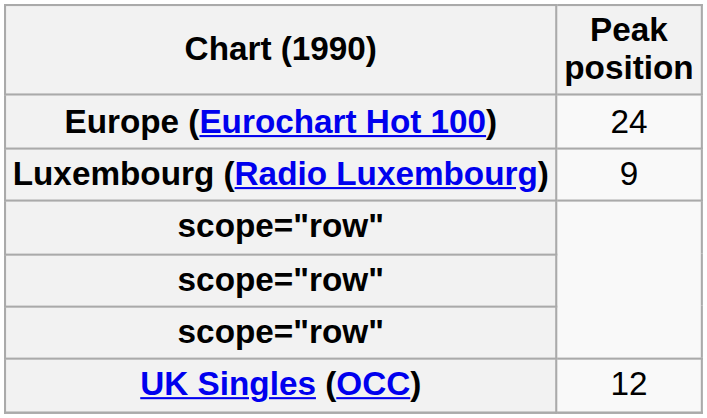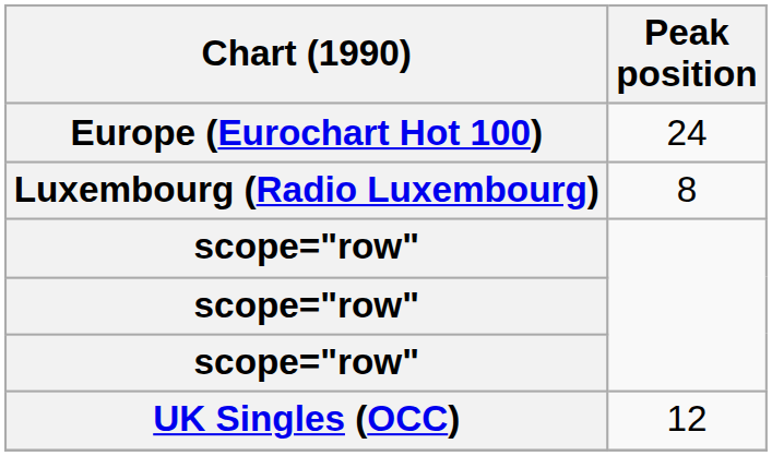Luxembourg (Radio Luxembourg) | Peak position: 9 -> 8
